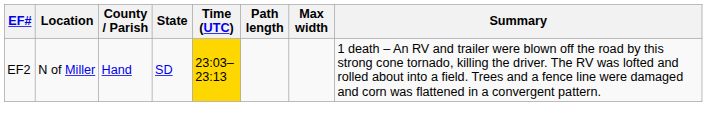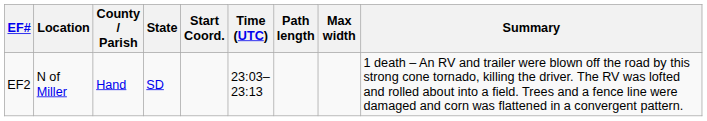+ column: Start Coord.
EF2 | Time (UTC): gold background -> no background
